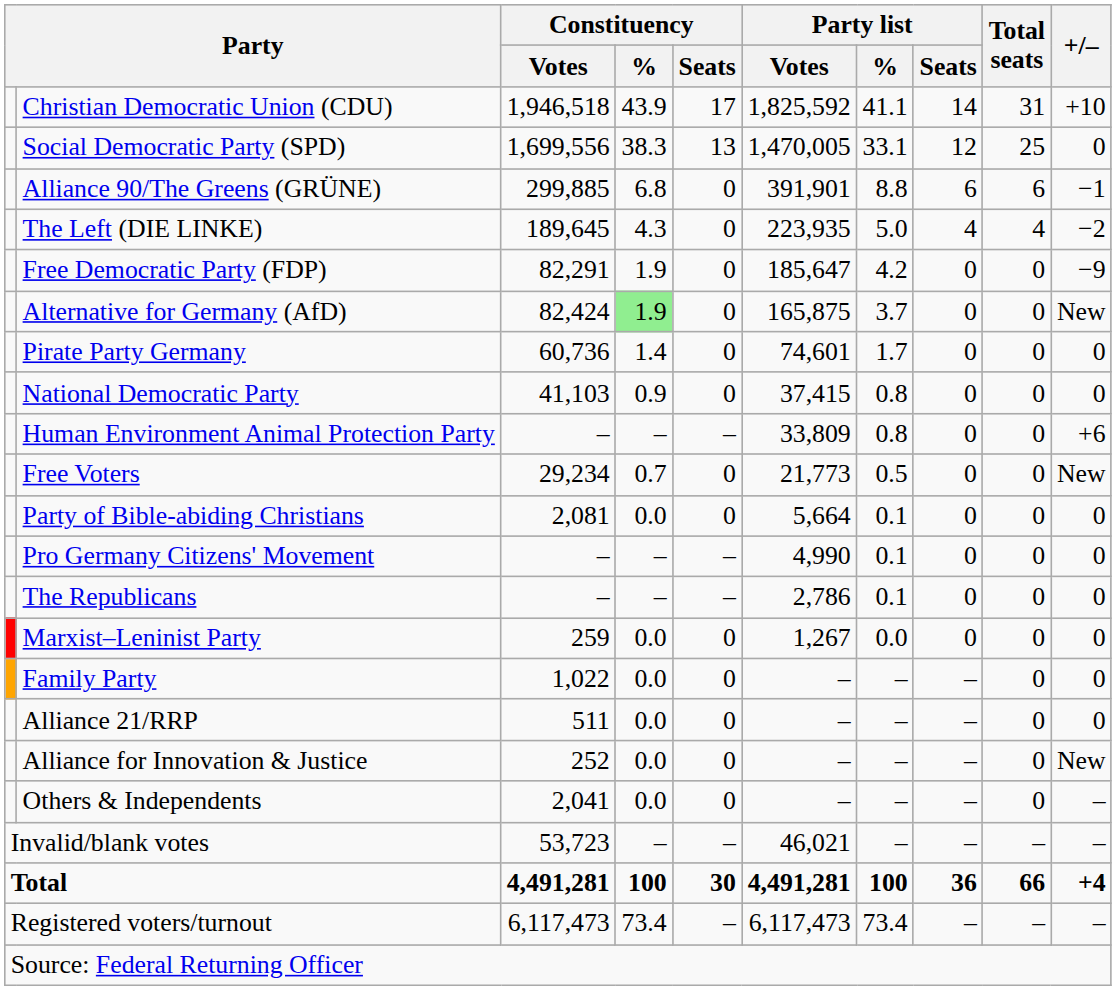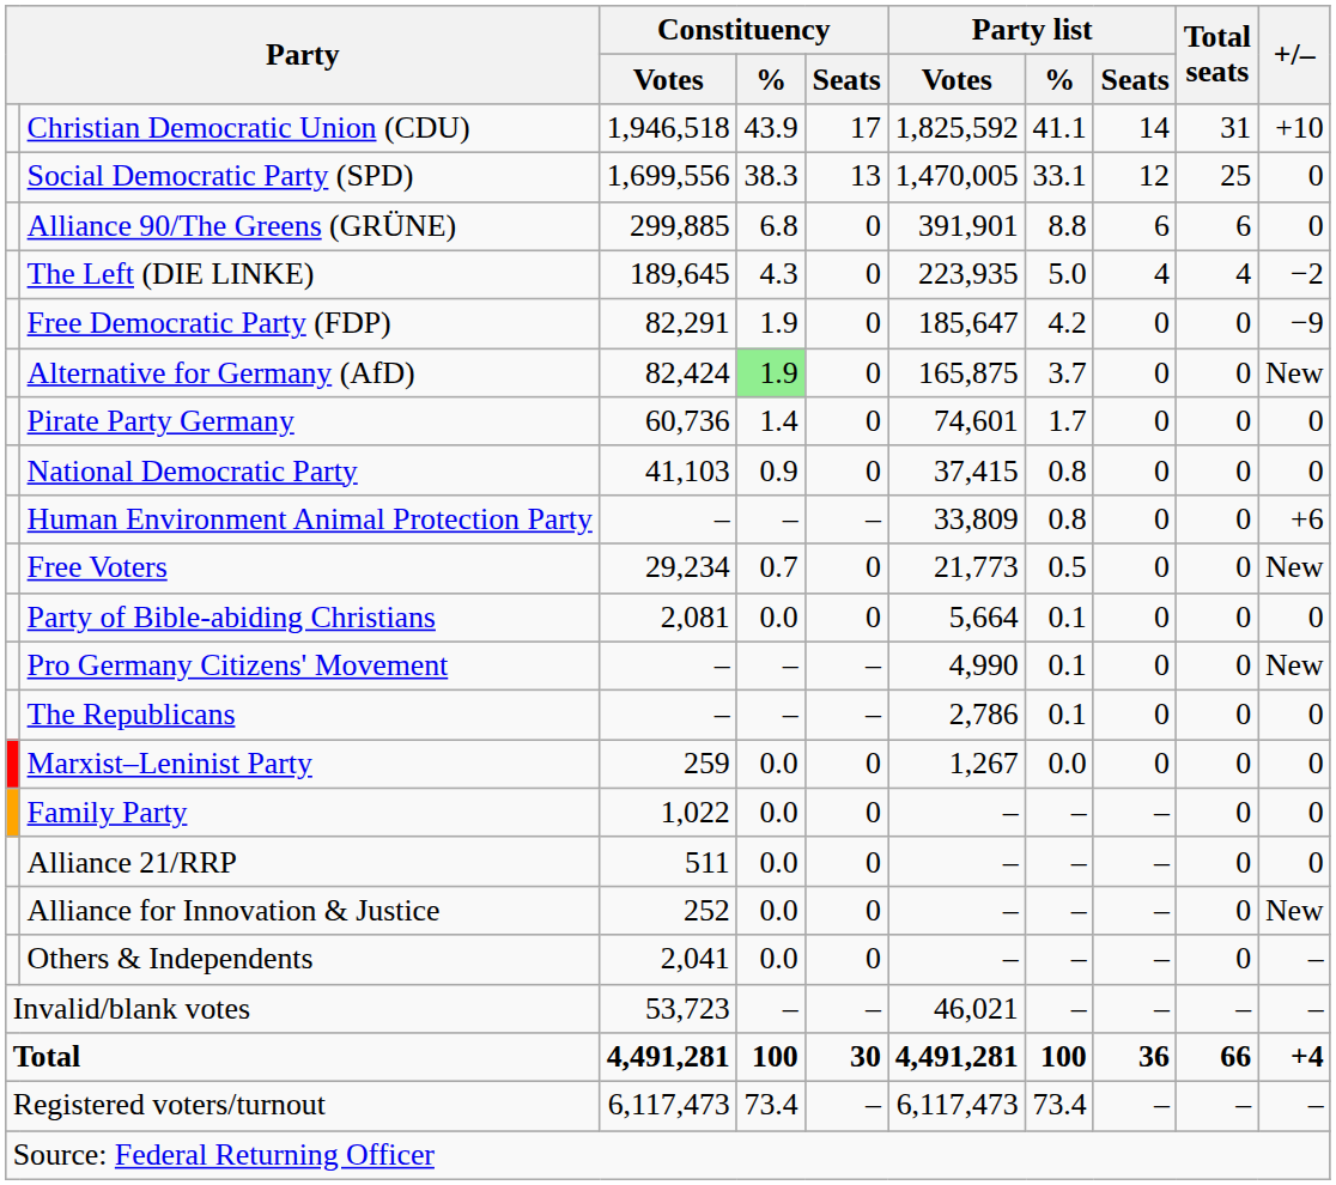Alliance 90/The Greens (GRÜNE) | +/–: −1 -> 0
Pro Germany Citizens' Movement | +/–: 0 -> New
